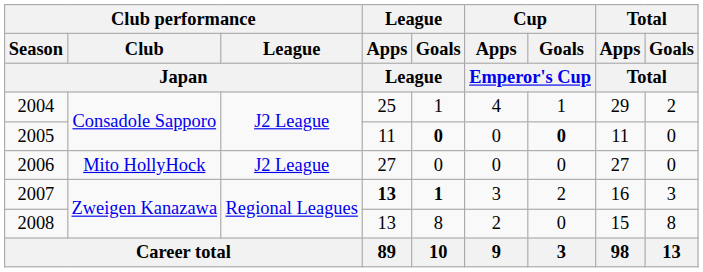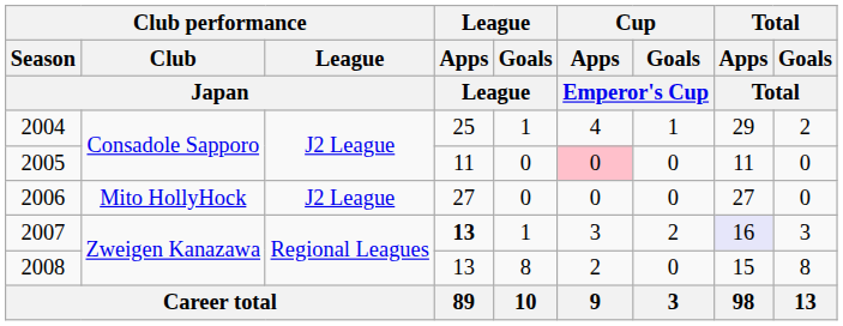2005 | League / Goals / League: bold -> normal
2005 | Cup / Apps / Emperor's Cup: no background -> pink background
2005 | Cup / Goals / Emperor's Cup: bold -> normal
2007 | League / Goals / League: bold -> normal
2007 | Total / Apps / Total: no background -> lavender background
